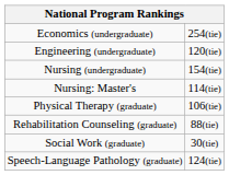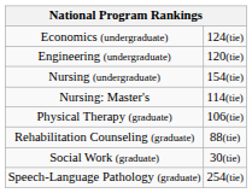Economics (undergraduate) | column 2: 254(tie) -> 124(tie)
Speech-Language Pathology (graduate) | column 2: 124(tie) -> 254(tie)
